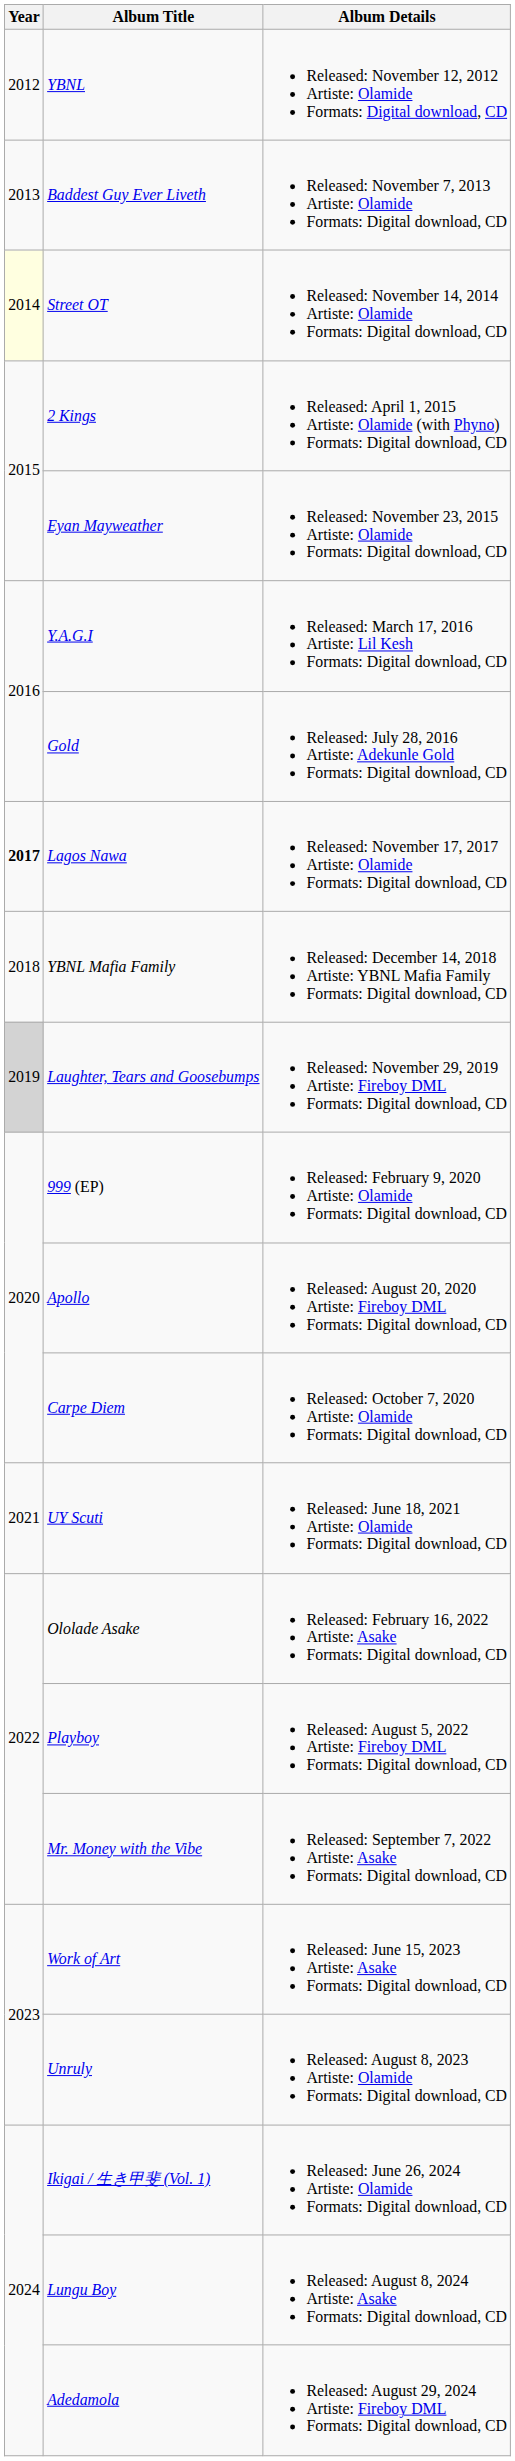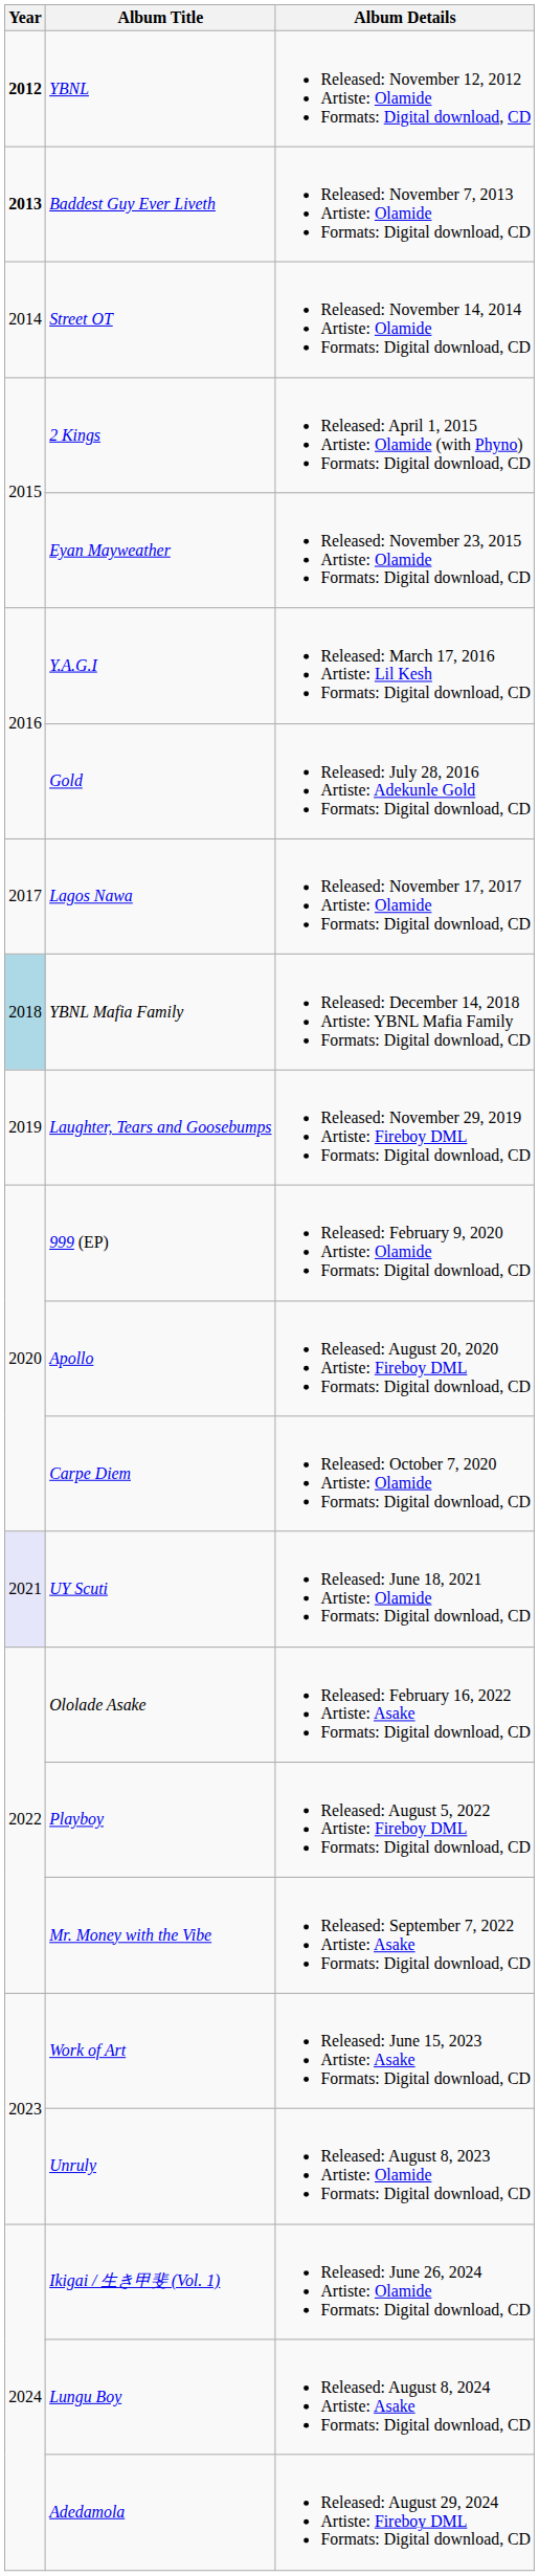YBNL | Year: normal -> bold
Baddest Guy Ever Liveth | Year: normal -> bold
Street OT | Year: lightyellow background -> no background
Lagos Nawa | Year: bold -> normal
YBNL Mafia Family | Year: no background -> lightblue background
Laughter, Tears and Goosebumps | Year: lightgrey background -> no background
UY Scuti | Year: no background -> lavender background
